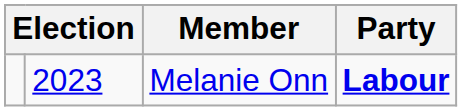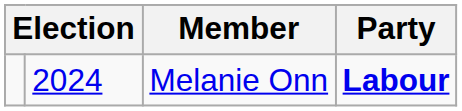Melanie Onn | column 2: 2023 -> 2024
